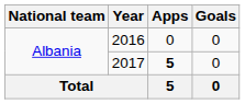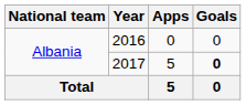2017 | Apps: bold -> normal
2017 | Goals: normal -> bold
